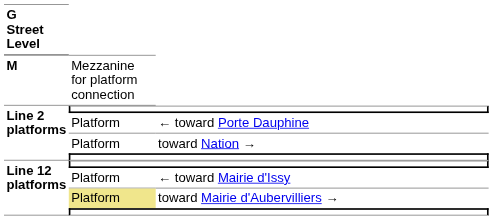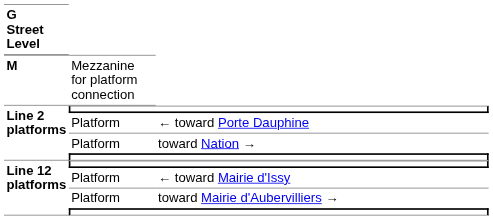toward Mairie d'Aubervilliers → | column 2: khaki background -> no background
